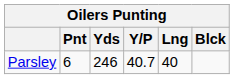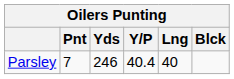Parsley | Pnt: 6 -> 7
Parsley | Y/P: 40.7 -> 40.4
